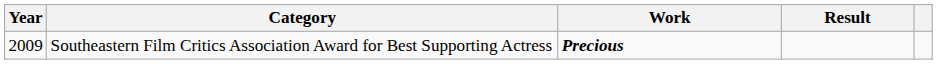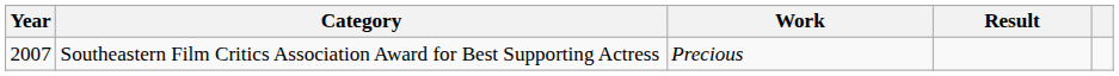row 2 | Year: 2009 -> 2007
row 2 | Work: bold -> normal
